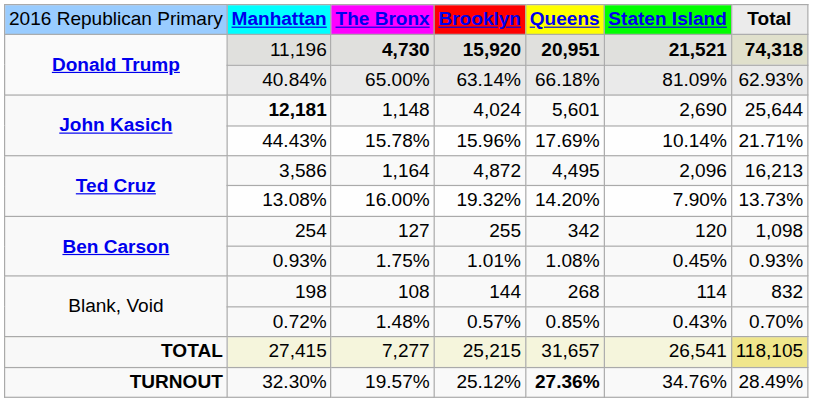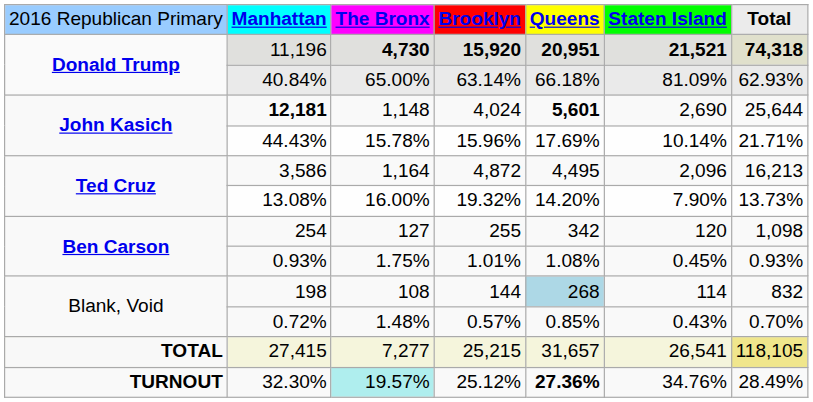12,181 | column 5: normal -> bold
198 | column 5: no background -> lightblue background
32.30% | column 3: no background -> paleturquoise background
